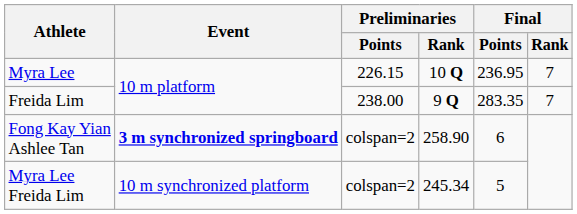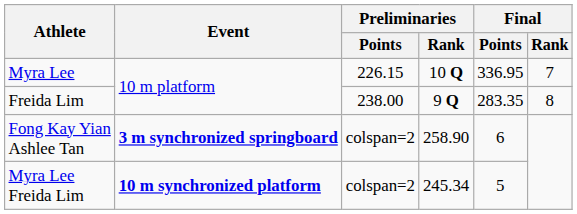Myra Lee | Final / Points: 236.95 -> 336.95
Freida Lim | Final / Rank: 7 -> 8
Myra Lee Freida Lim | Event: normal -> bold
